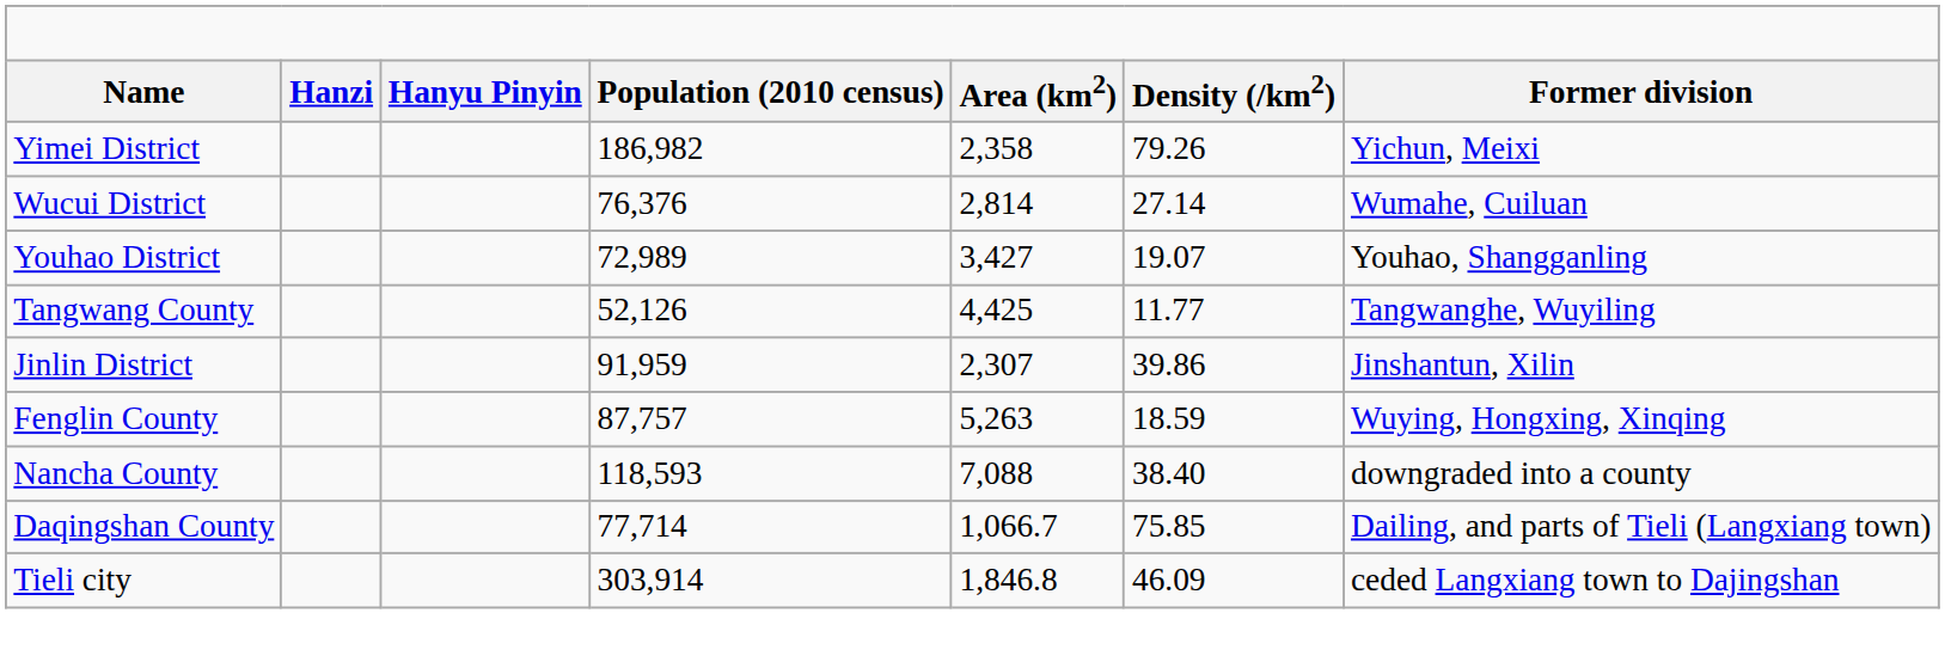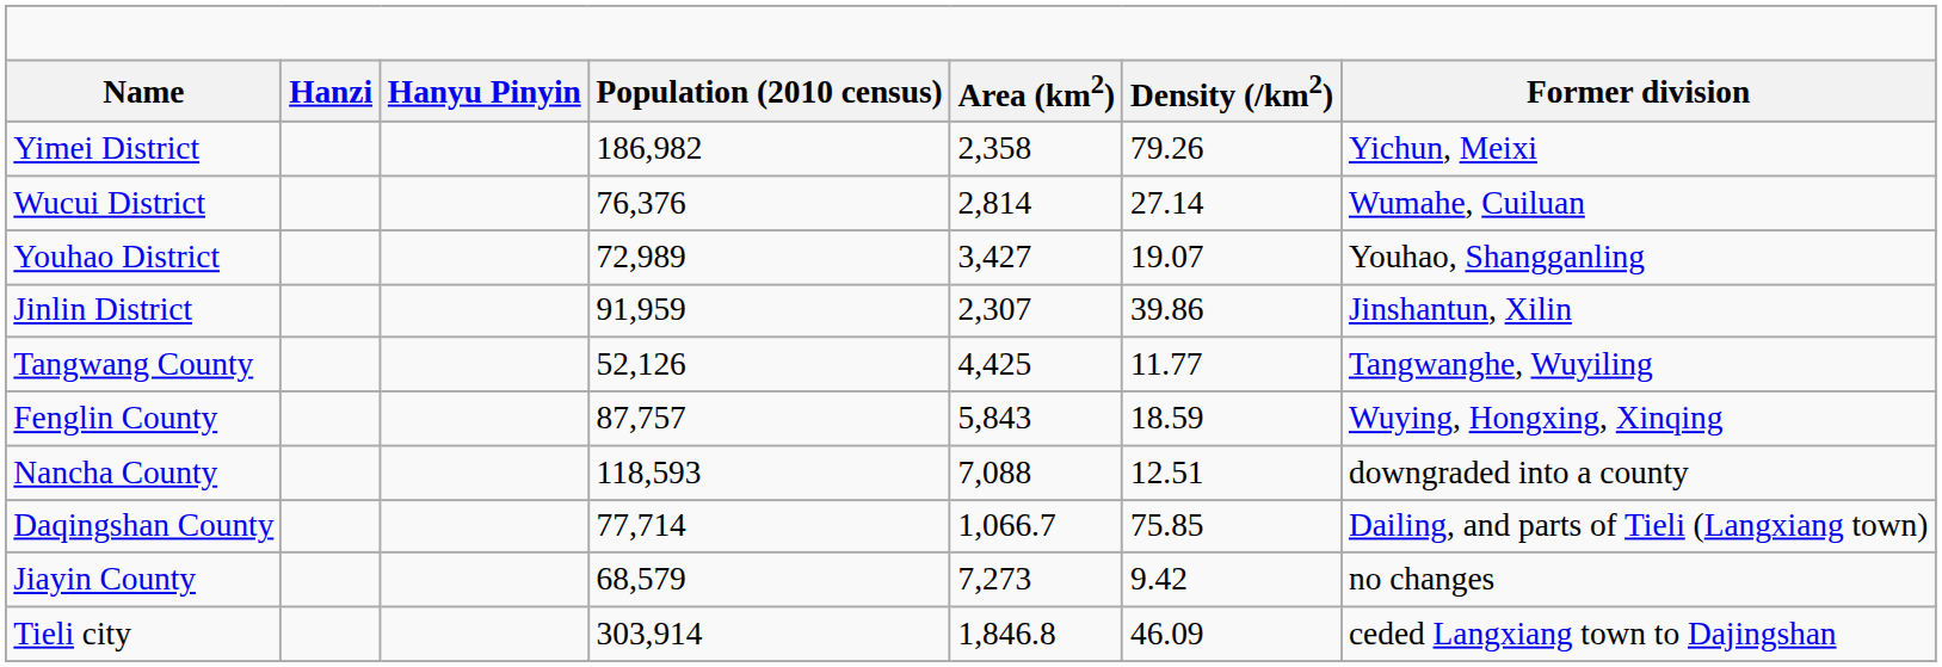rows swapped: Jinlin District <-> Tangwang County
Fenglin County | column 5: 5,263 -> 5,843
Nancha County | column 6: 38.40 -> 12.51
+ row: Jiayin County | 68,579 | 7,273 | 9.42 | no changes
